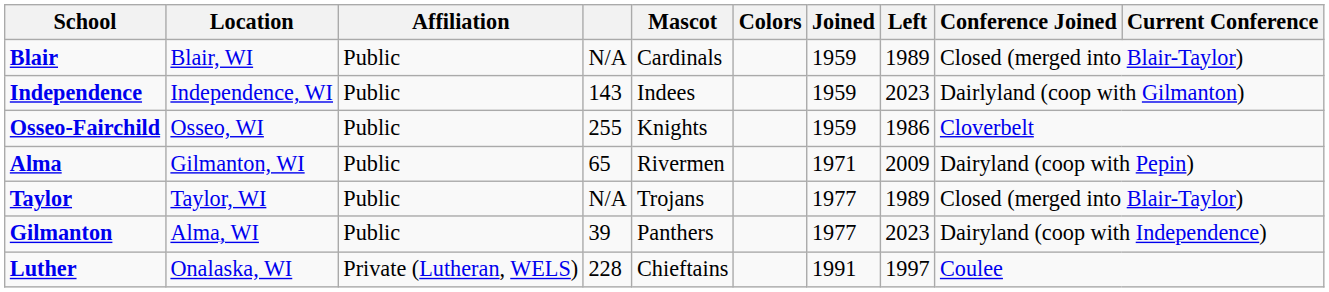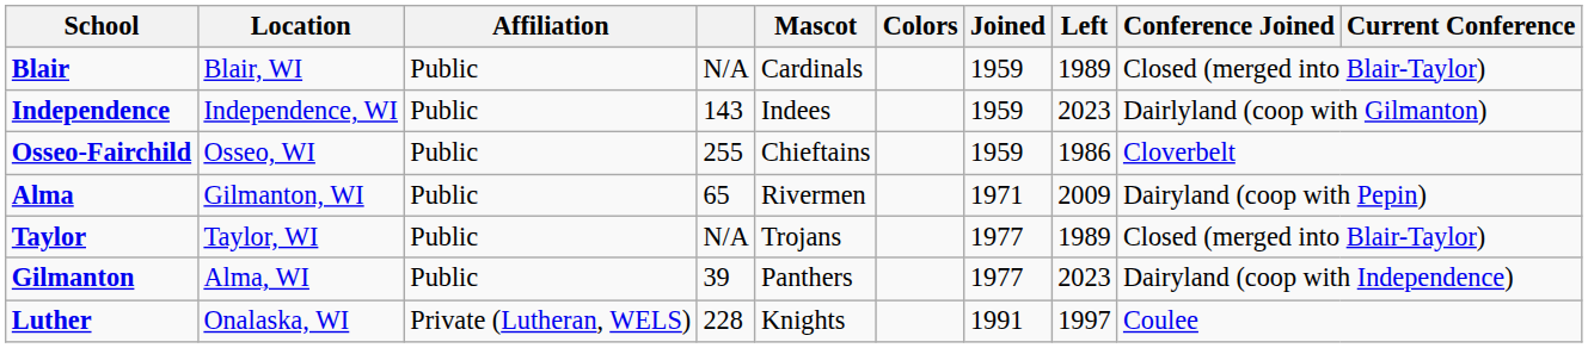Osseo-Fairchild | Mascot: Knights -> Chieftains
Luther | Mascot: Chieftains -> Knights
